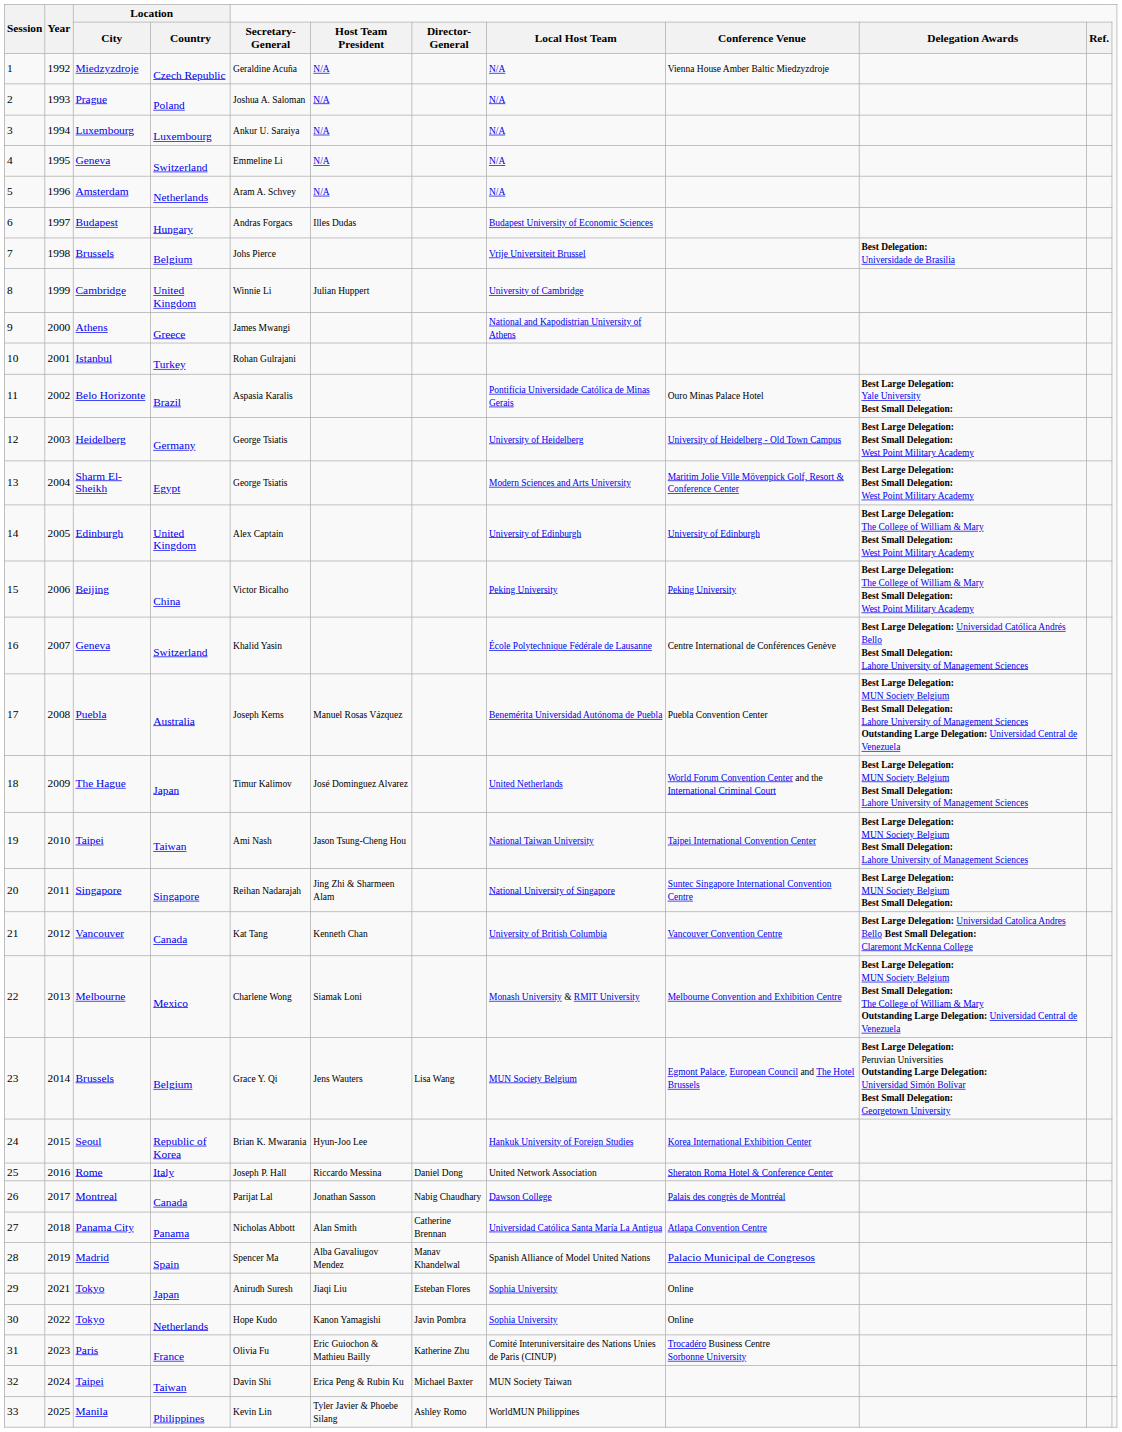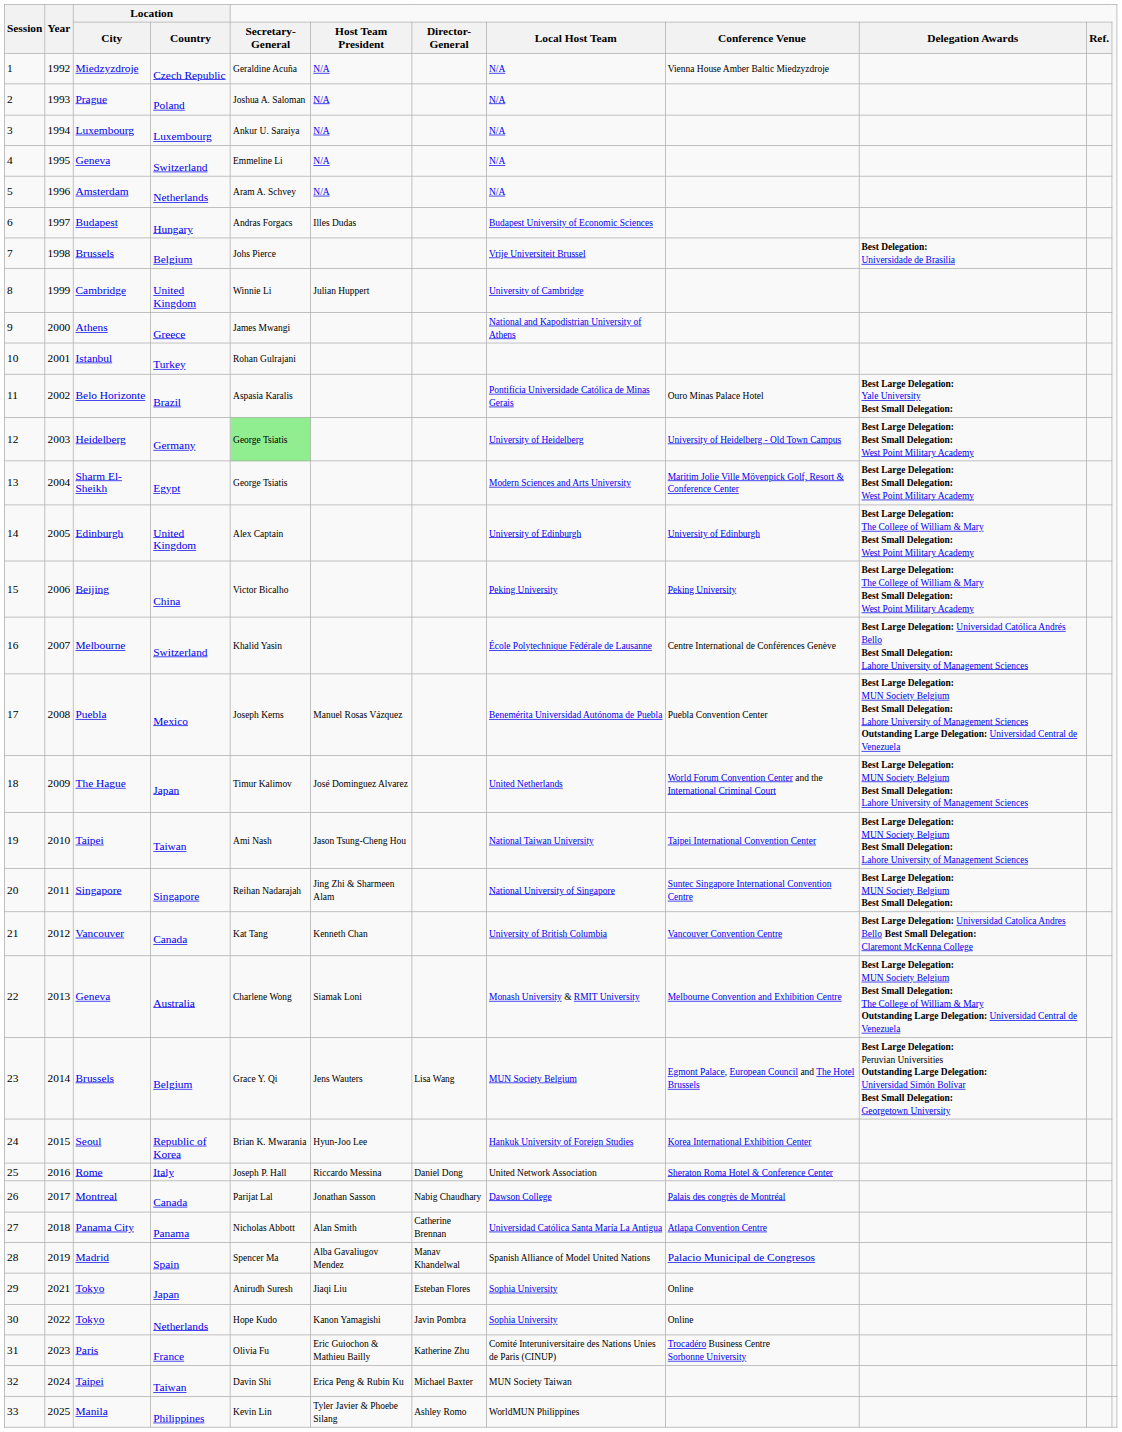12 | Secretary-General: no background -> lightgreen background
16 | Location / City: Geneva -> Melbourne
17 | Location / Country: Australia -> Mexico
22 | Location / City: Melbourne -> Geneva
22 | Location / Country: Mexico -> Australia
